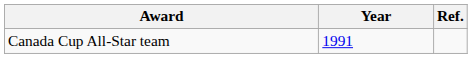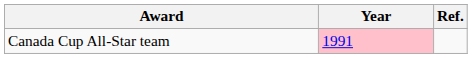row 2 | Year: no background -> pink background
